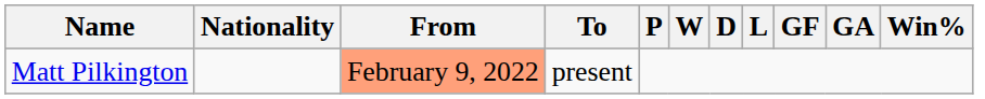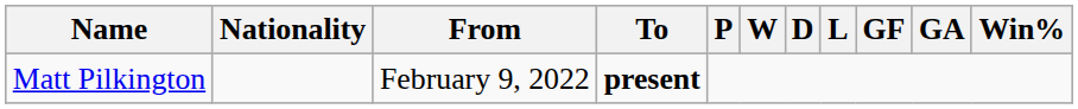Matt Pilkington | From: lightsalmon background -> no background
Matt Pilkington | To: normal -> bold
